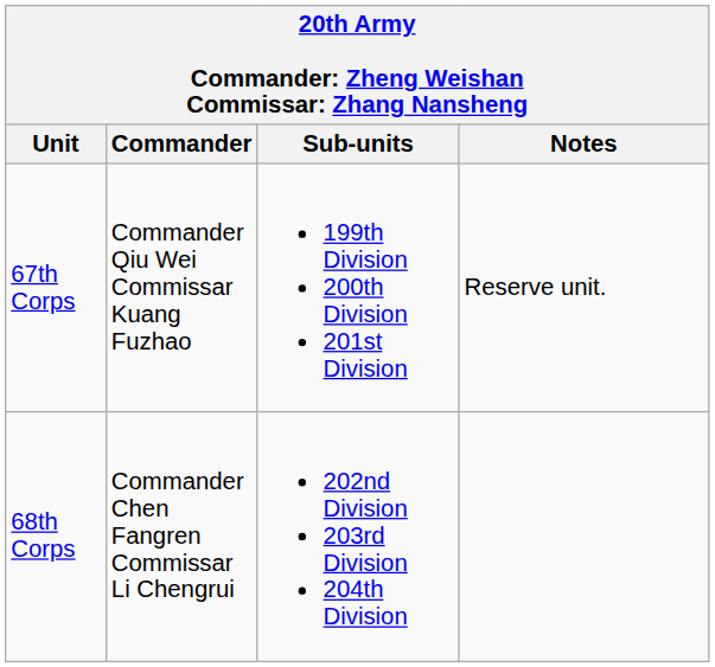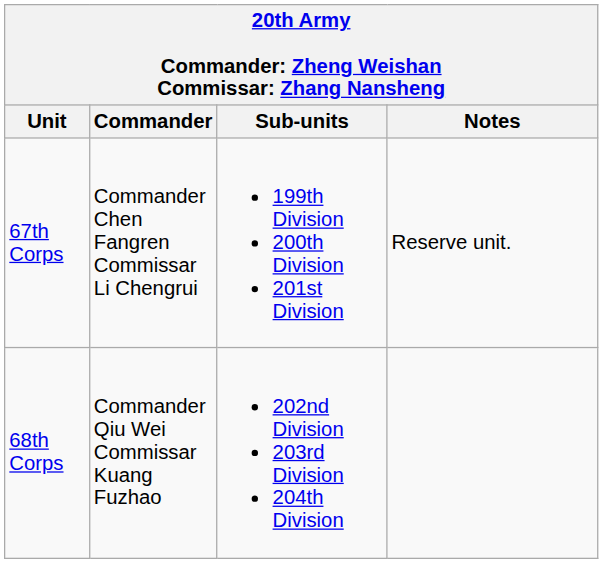67th Corps | Commander: Commander Qiu Wei Commissar Kuang Fuzhao -> Commander Chen Fangren Commissar Li Chengrui
68th Corps | Commander: Commander Chen Fangren Commissar Li Chengrui -> Commander Qiu Wei Commissar Kuang Fuzhao
